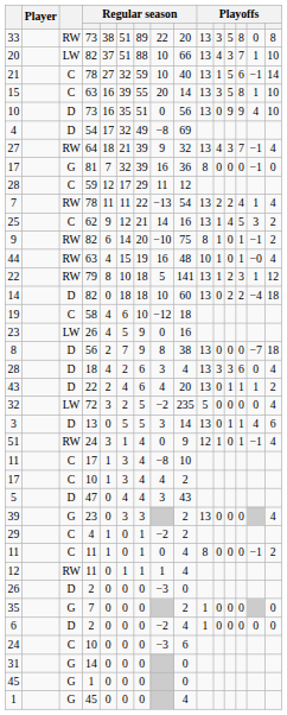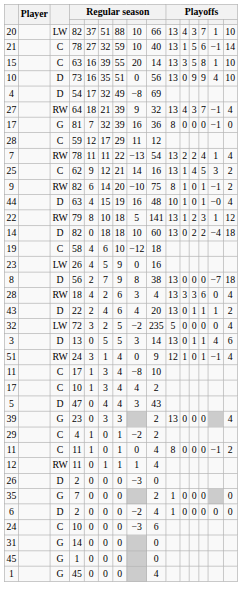- row: 33 | RW | 73 | 38 | 51 | 89 | 22 | 20 | 13 | 3 | 5 | 8 | 0 | 8
44 | column 3: RW -> D
28 / 18 | column 3: D -> RW
